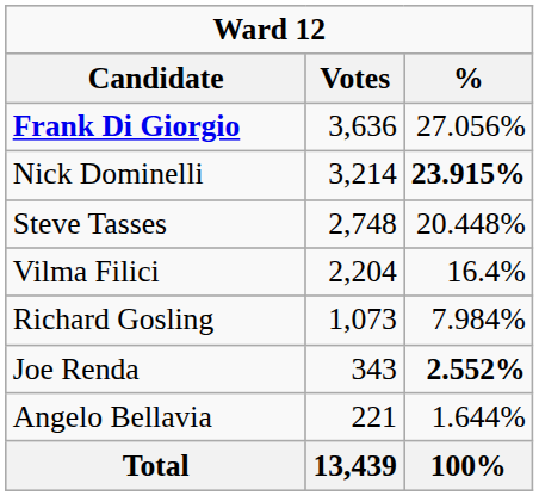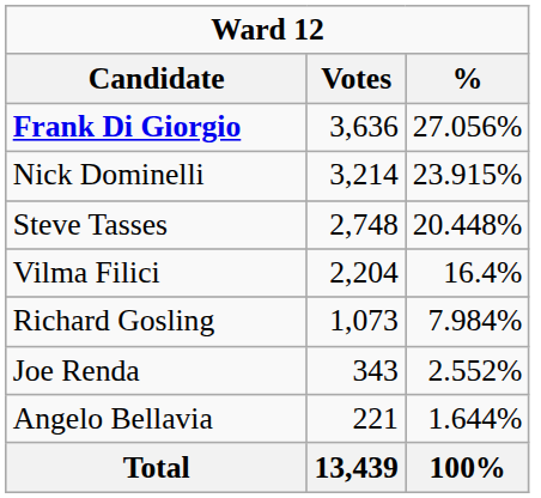Nick Dominelli | %: bold -> normal
Joe Renda | %: bold -> normal
